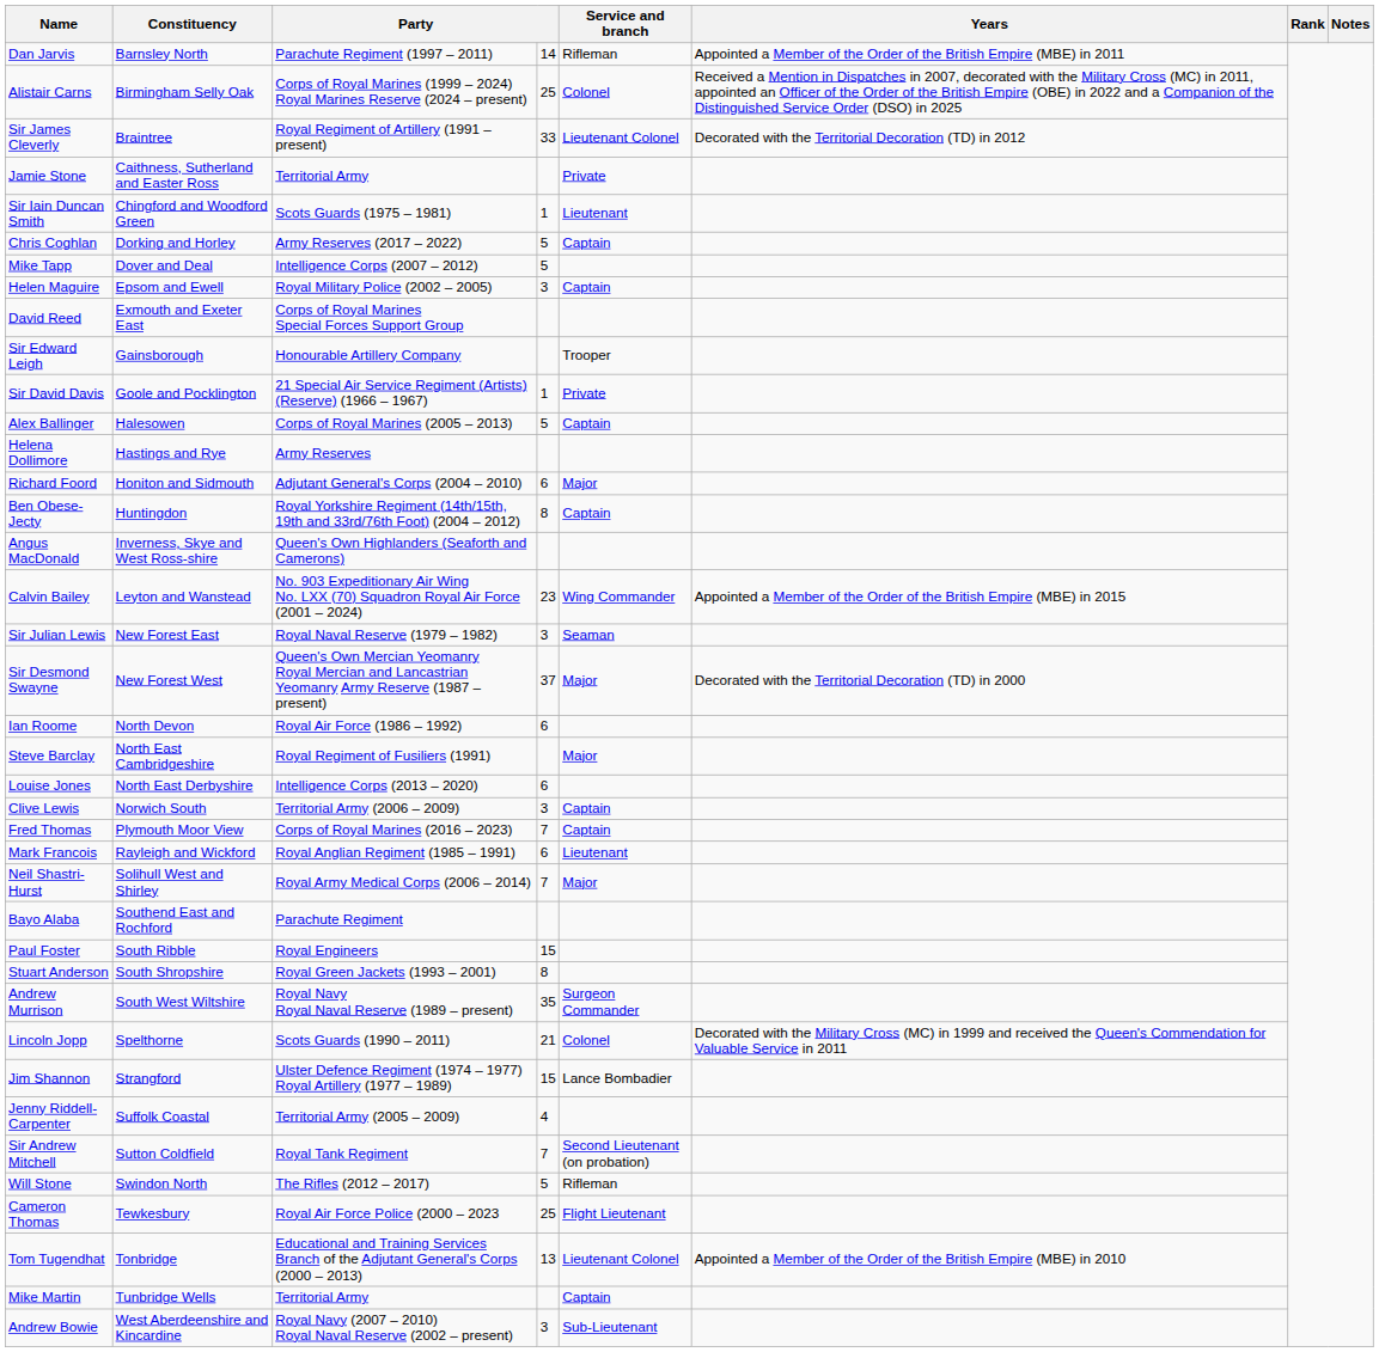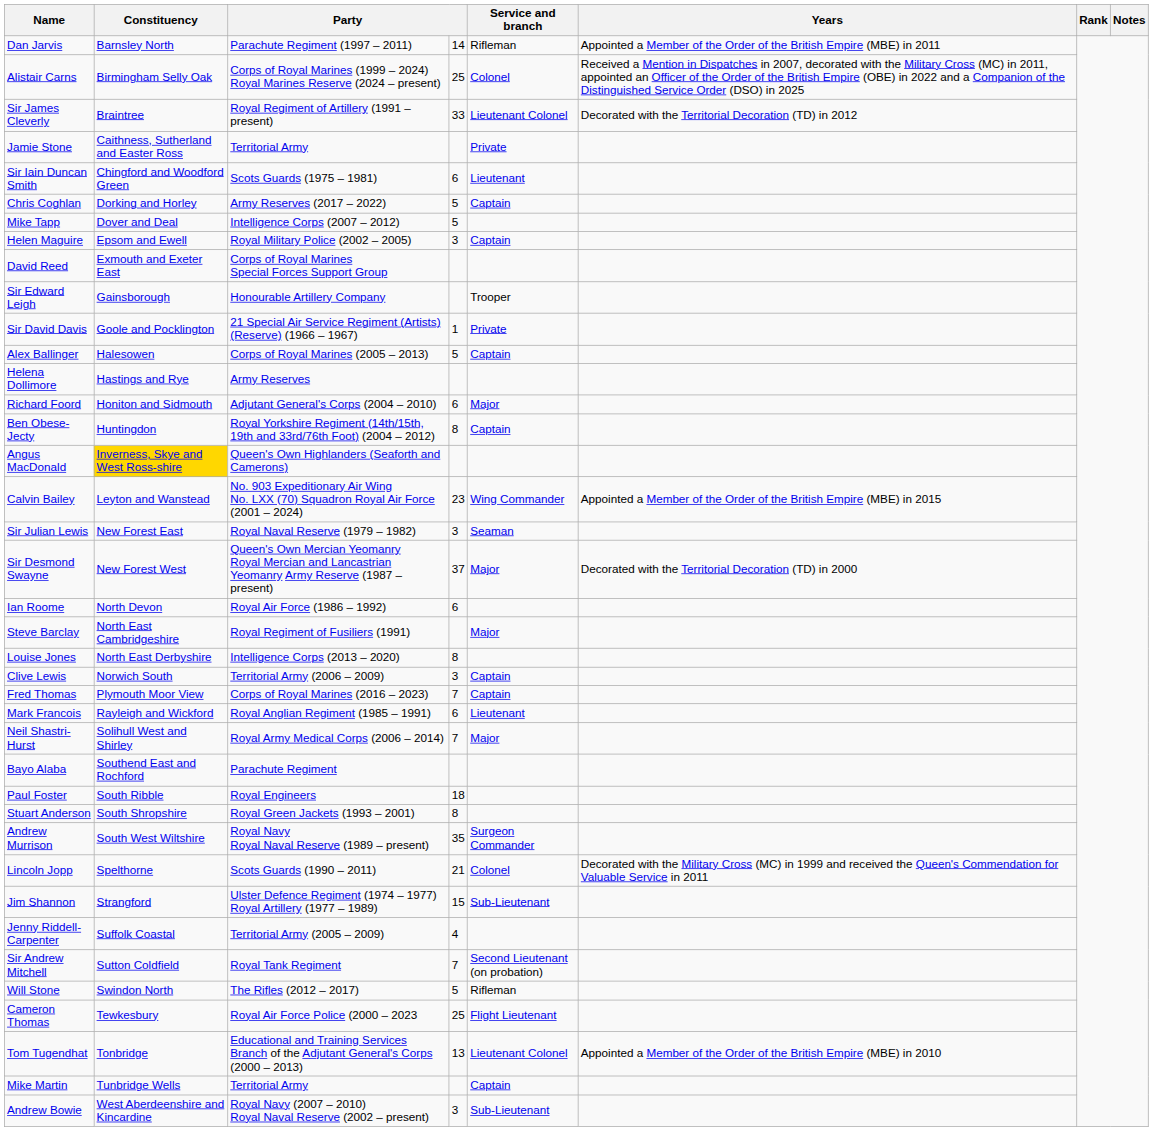Sir Iain Duncan Smith | column 4: 1 -> 6
Angus MacDonald | Constituency: no background -> gold background
Louise Jones | column 4: 6 -> 8
Paul Foster | column 4: 15 -> 18
Jim Shannon | Service and branch: Lance Bombadier -> Sub-Lieutenant
